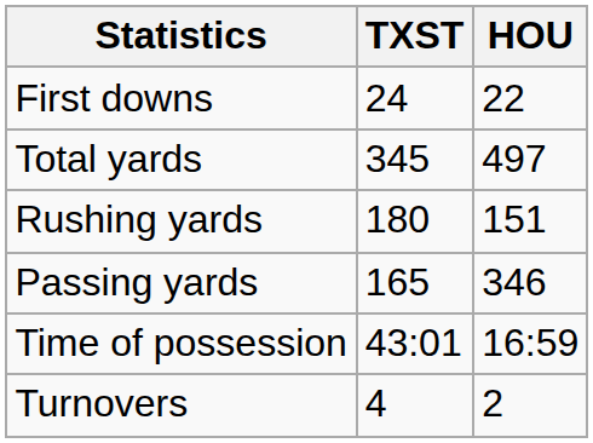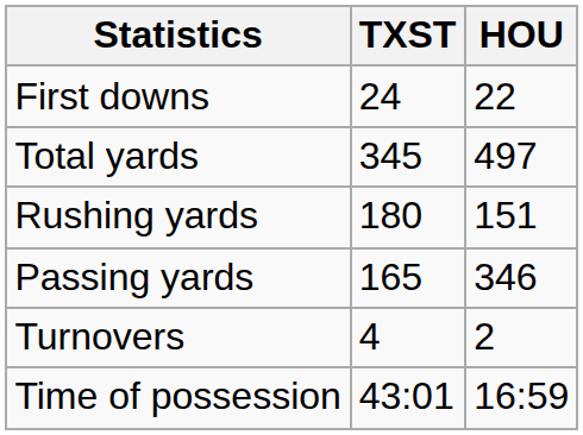rows swapped: Turnovers <-> Time of possession
